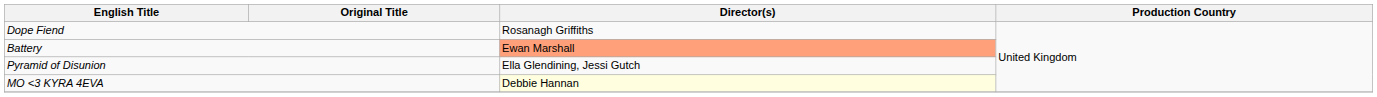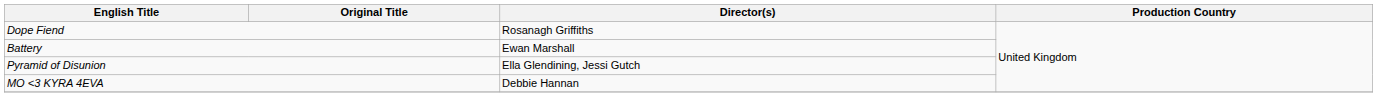Battery | Director(s): lightsalmon background -> no background
MO <3 KYRA 4EVA | Director(s): lightyellow background -> no background
